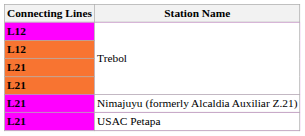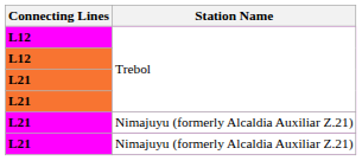row 7 | Station Name: USAC Petapa -> Nimajuyu (formerly Alcaldia Auxiliar Z.21)
